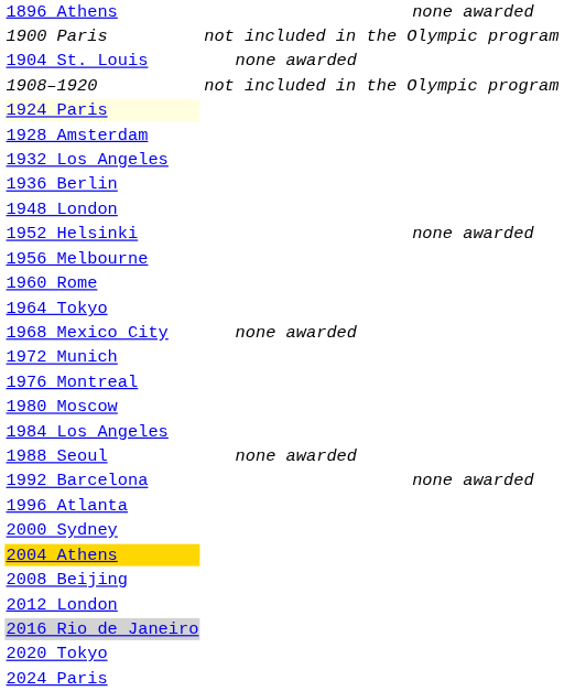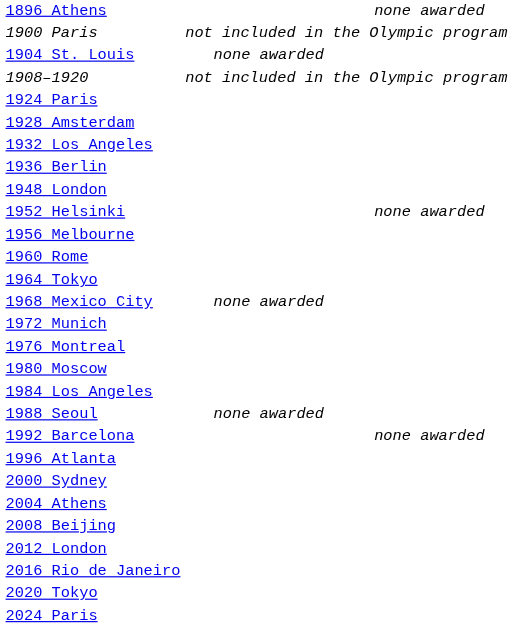1924 Paris | column 1: lightyellow background -> no background
2004 Athens | column 1: gold background -> no background
2016 Rio de Janeiro | column 1: lightgrey background -> no background
